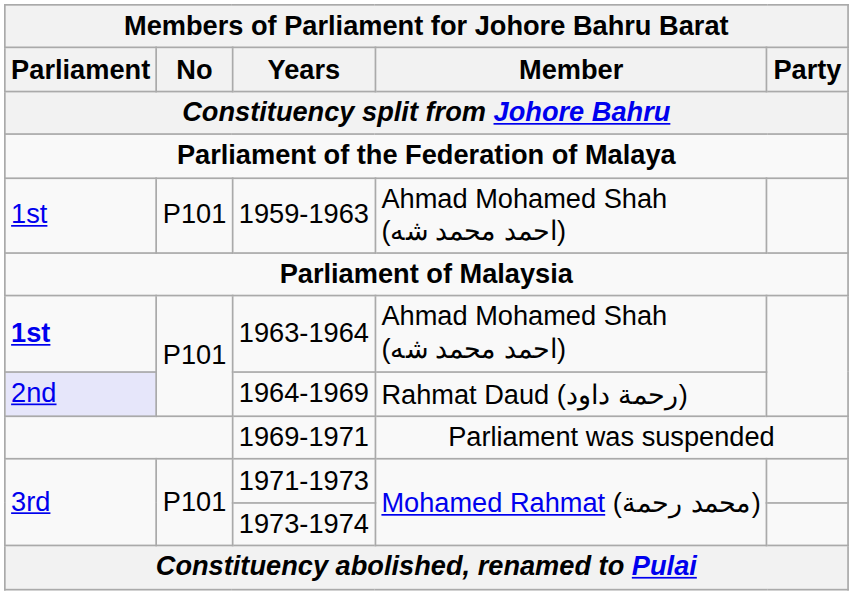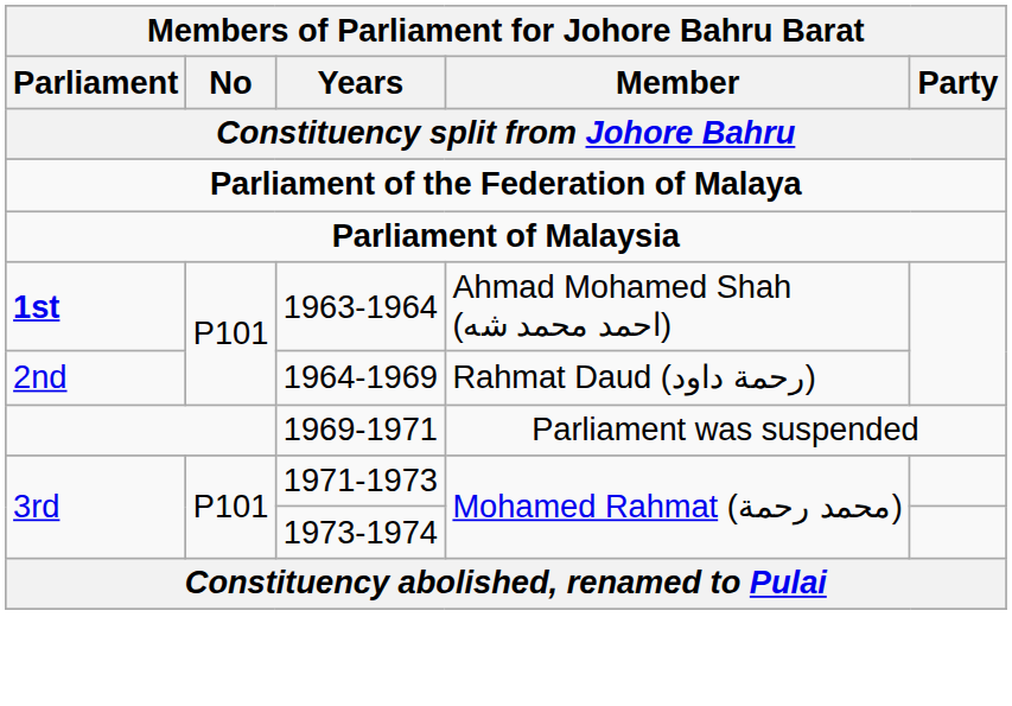- row: 1st | P101 | 1959-1963 | Ahmad Mohamed Shah (احمد محمد شه)
1964-1969 | Parliament: lavender background -> no background
